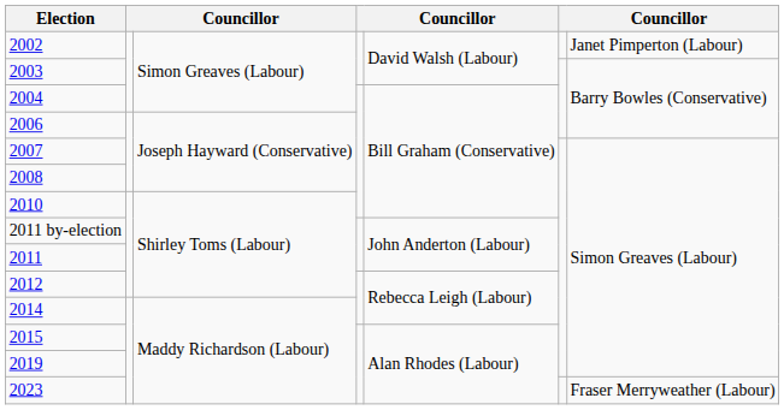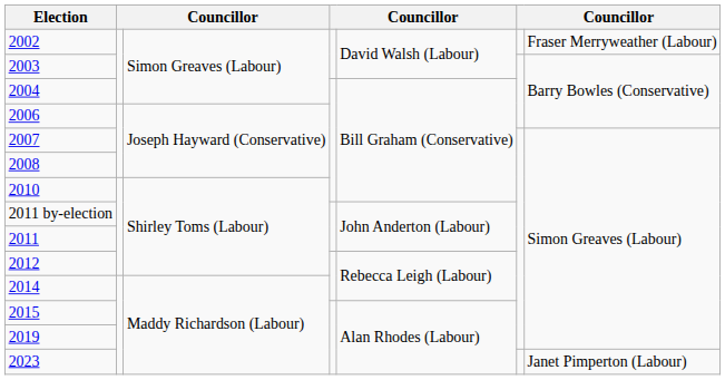2002 | column 7: Janet Pimperton (Labour) -> Fraser Merryweather (Labour)
2023 | column 7: Fraser Merryweather (Labour) -> Janet Pimperton (Labour)
